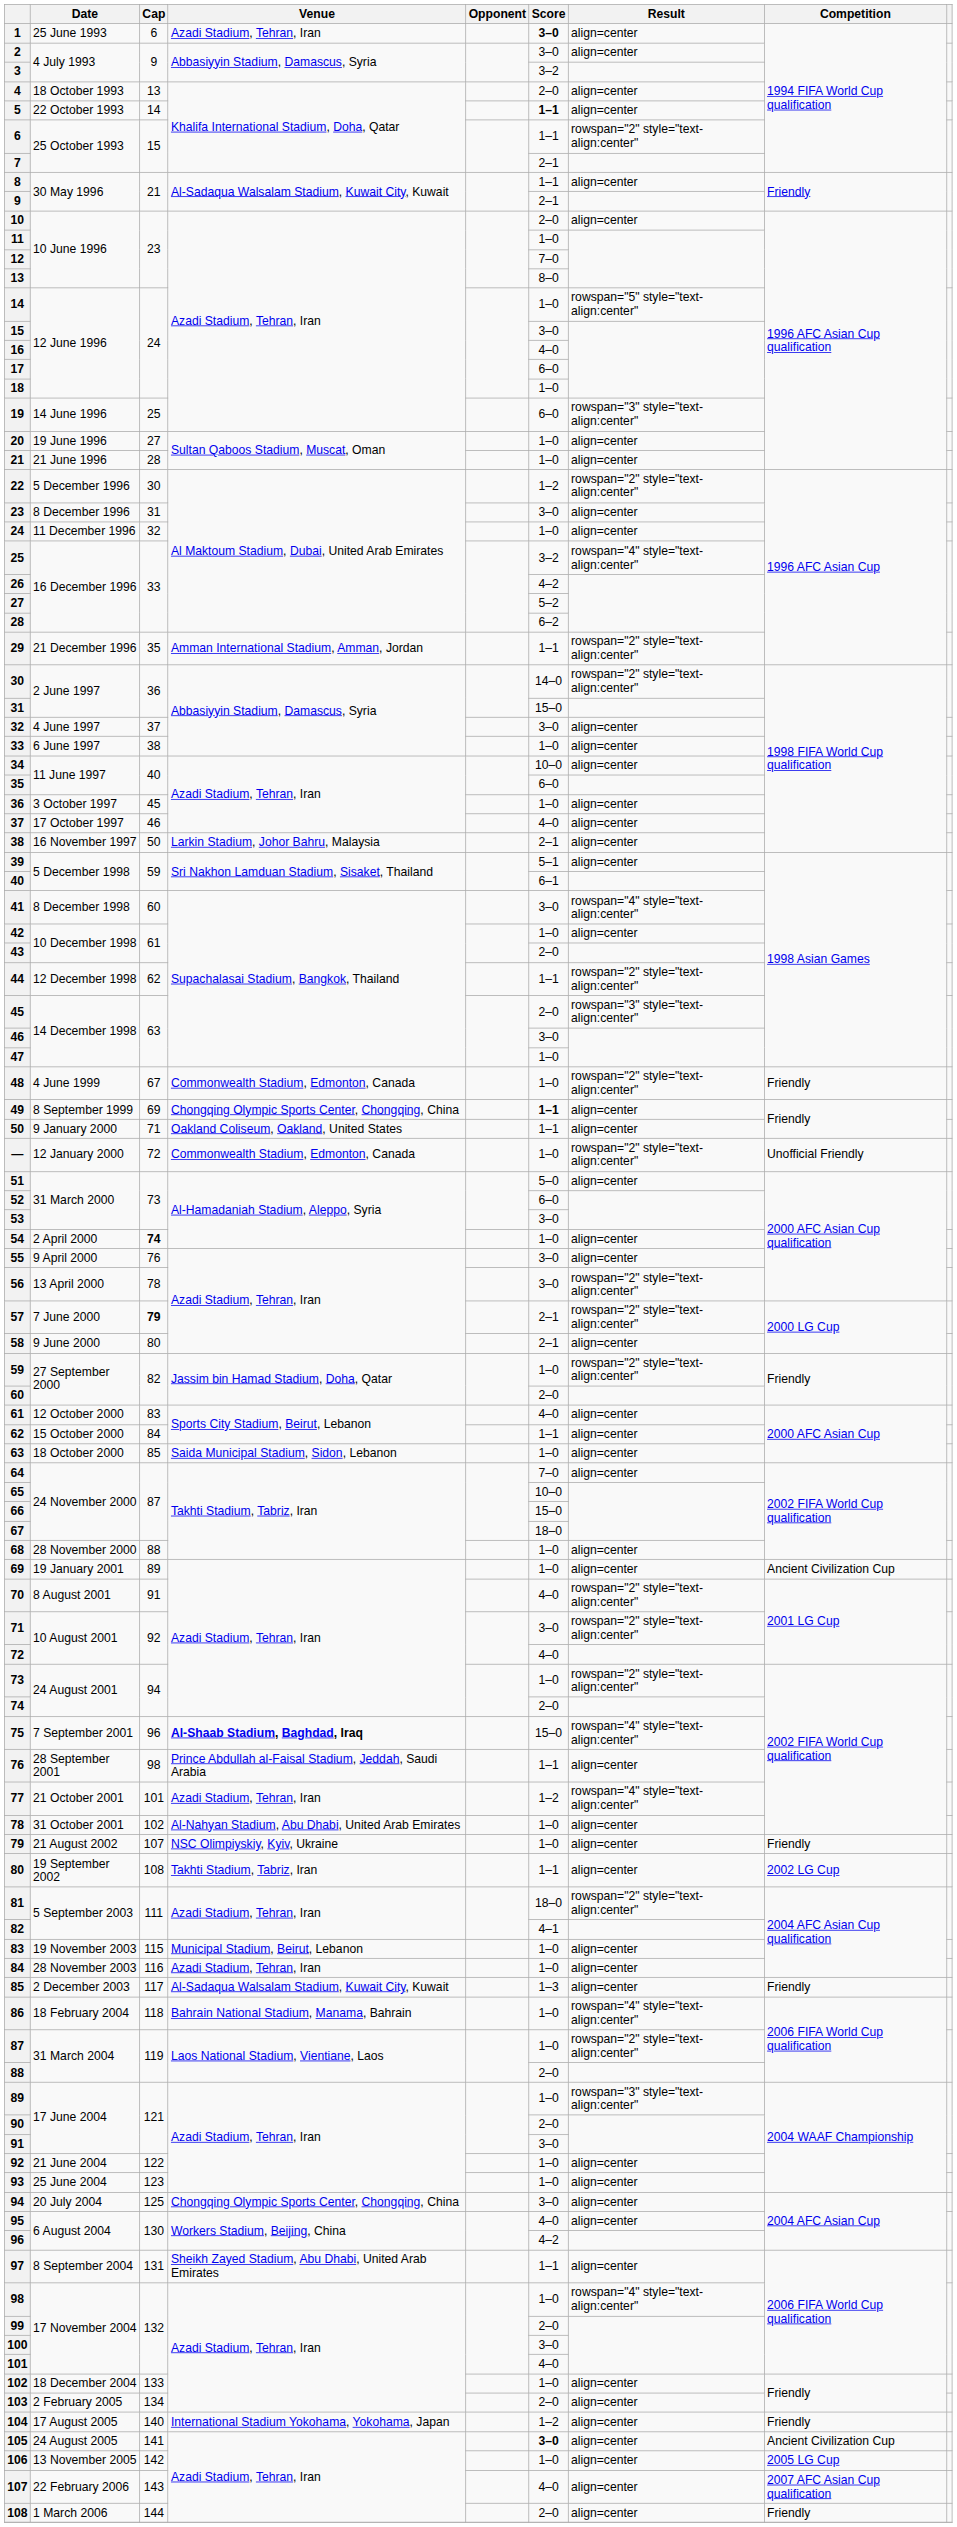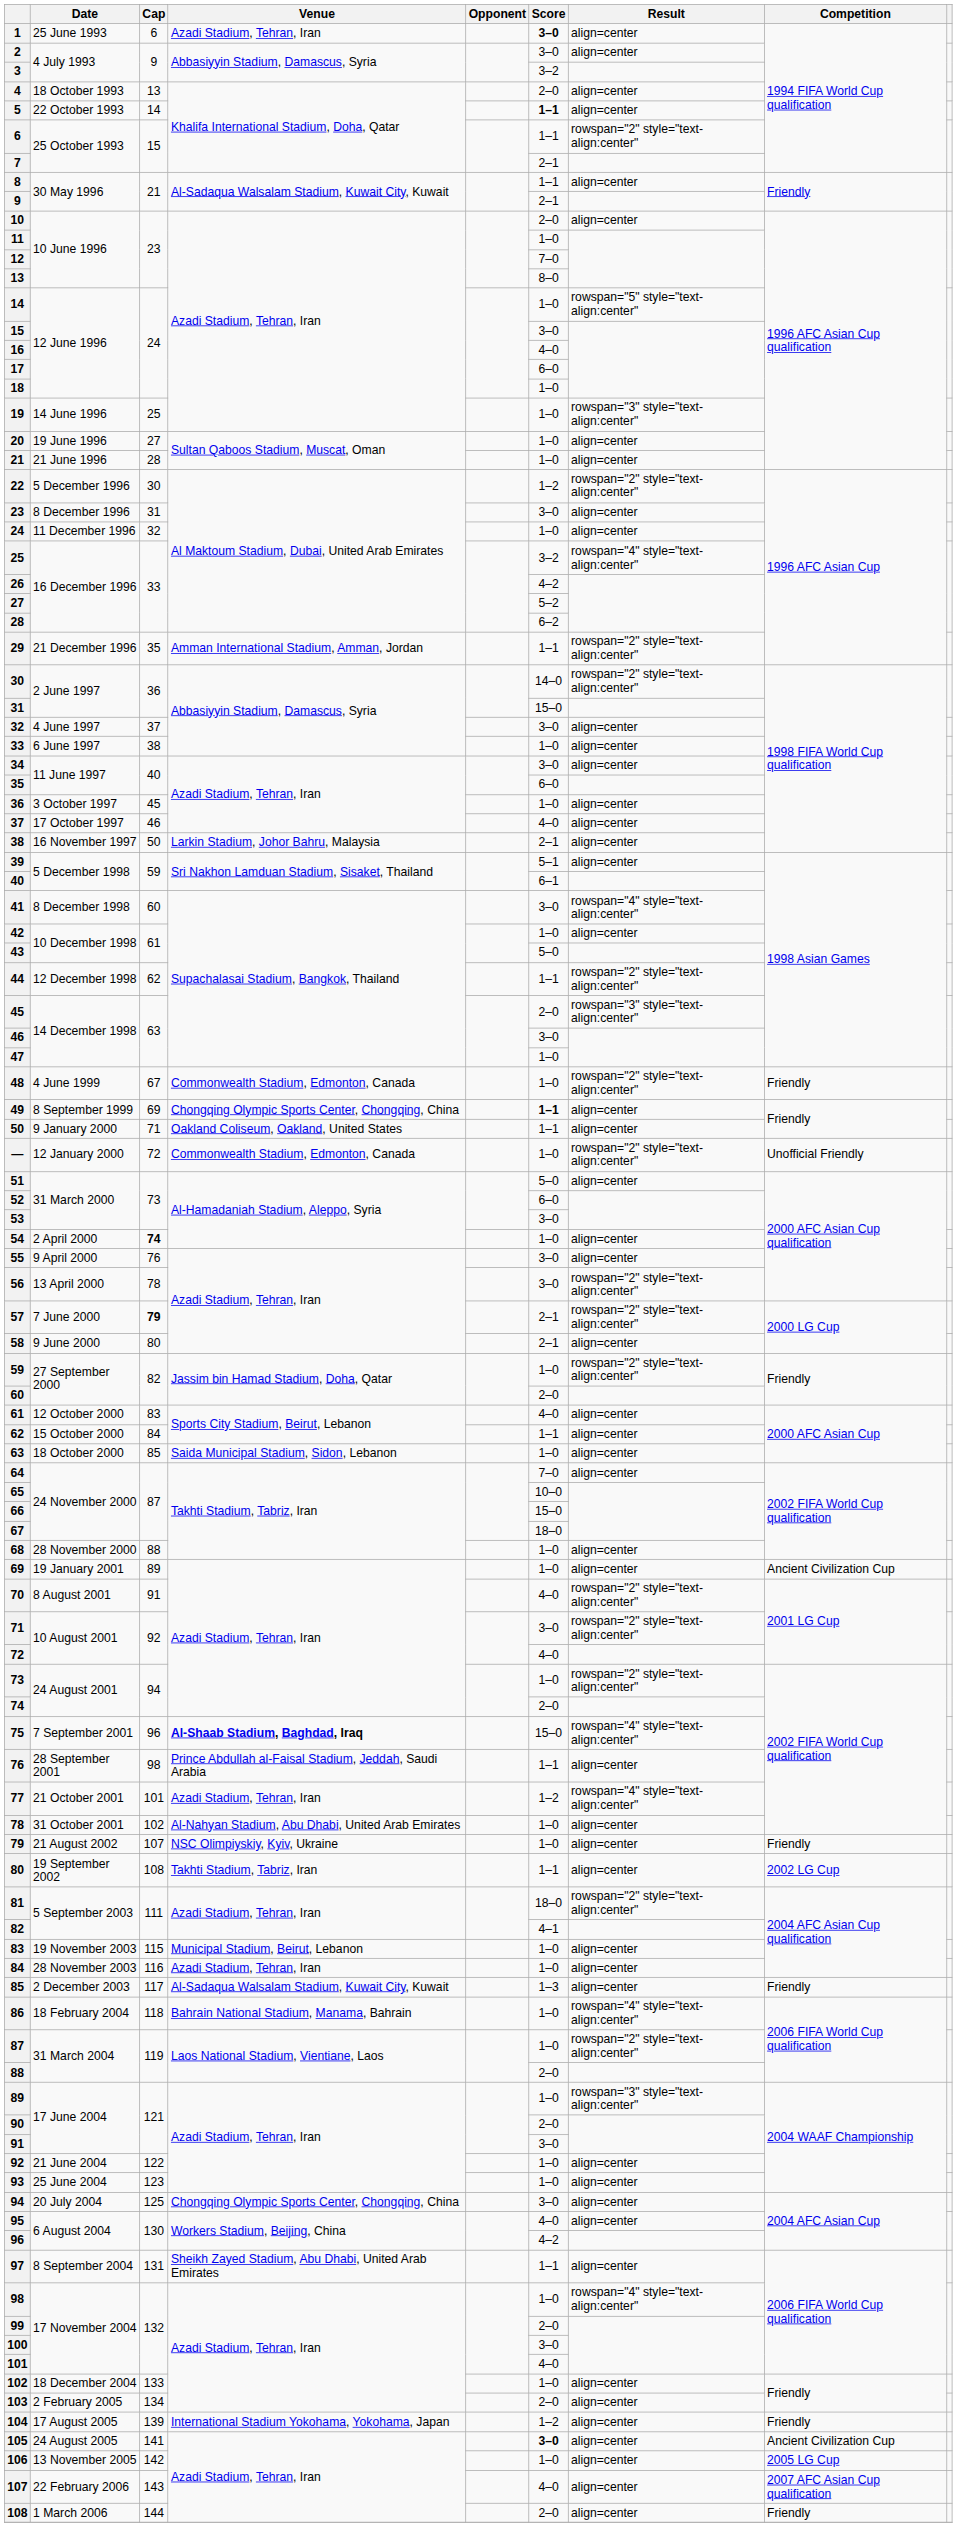19 | Score: 6–0 -> 1–0
34 | Score: 10–0 -> 3–0
43 | Score: 2–0 -> 5–0
104 | Cap: 140 -> 139
